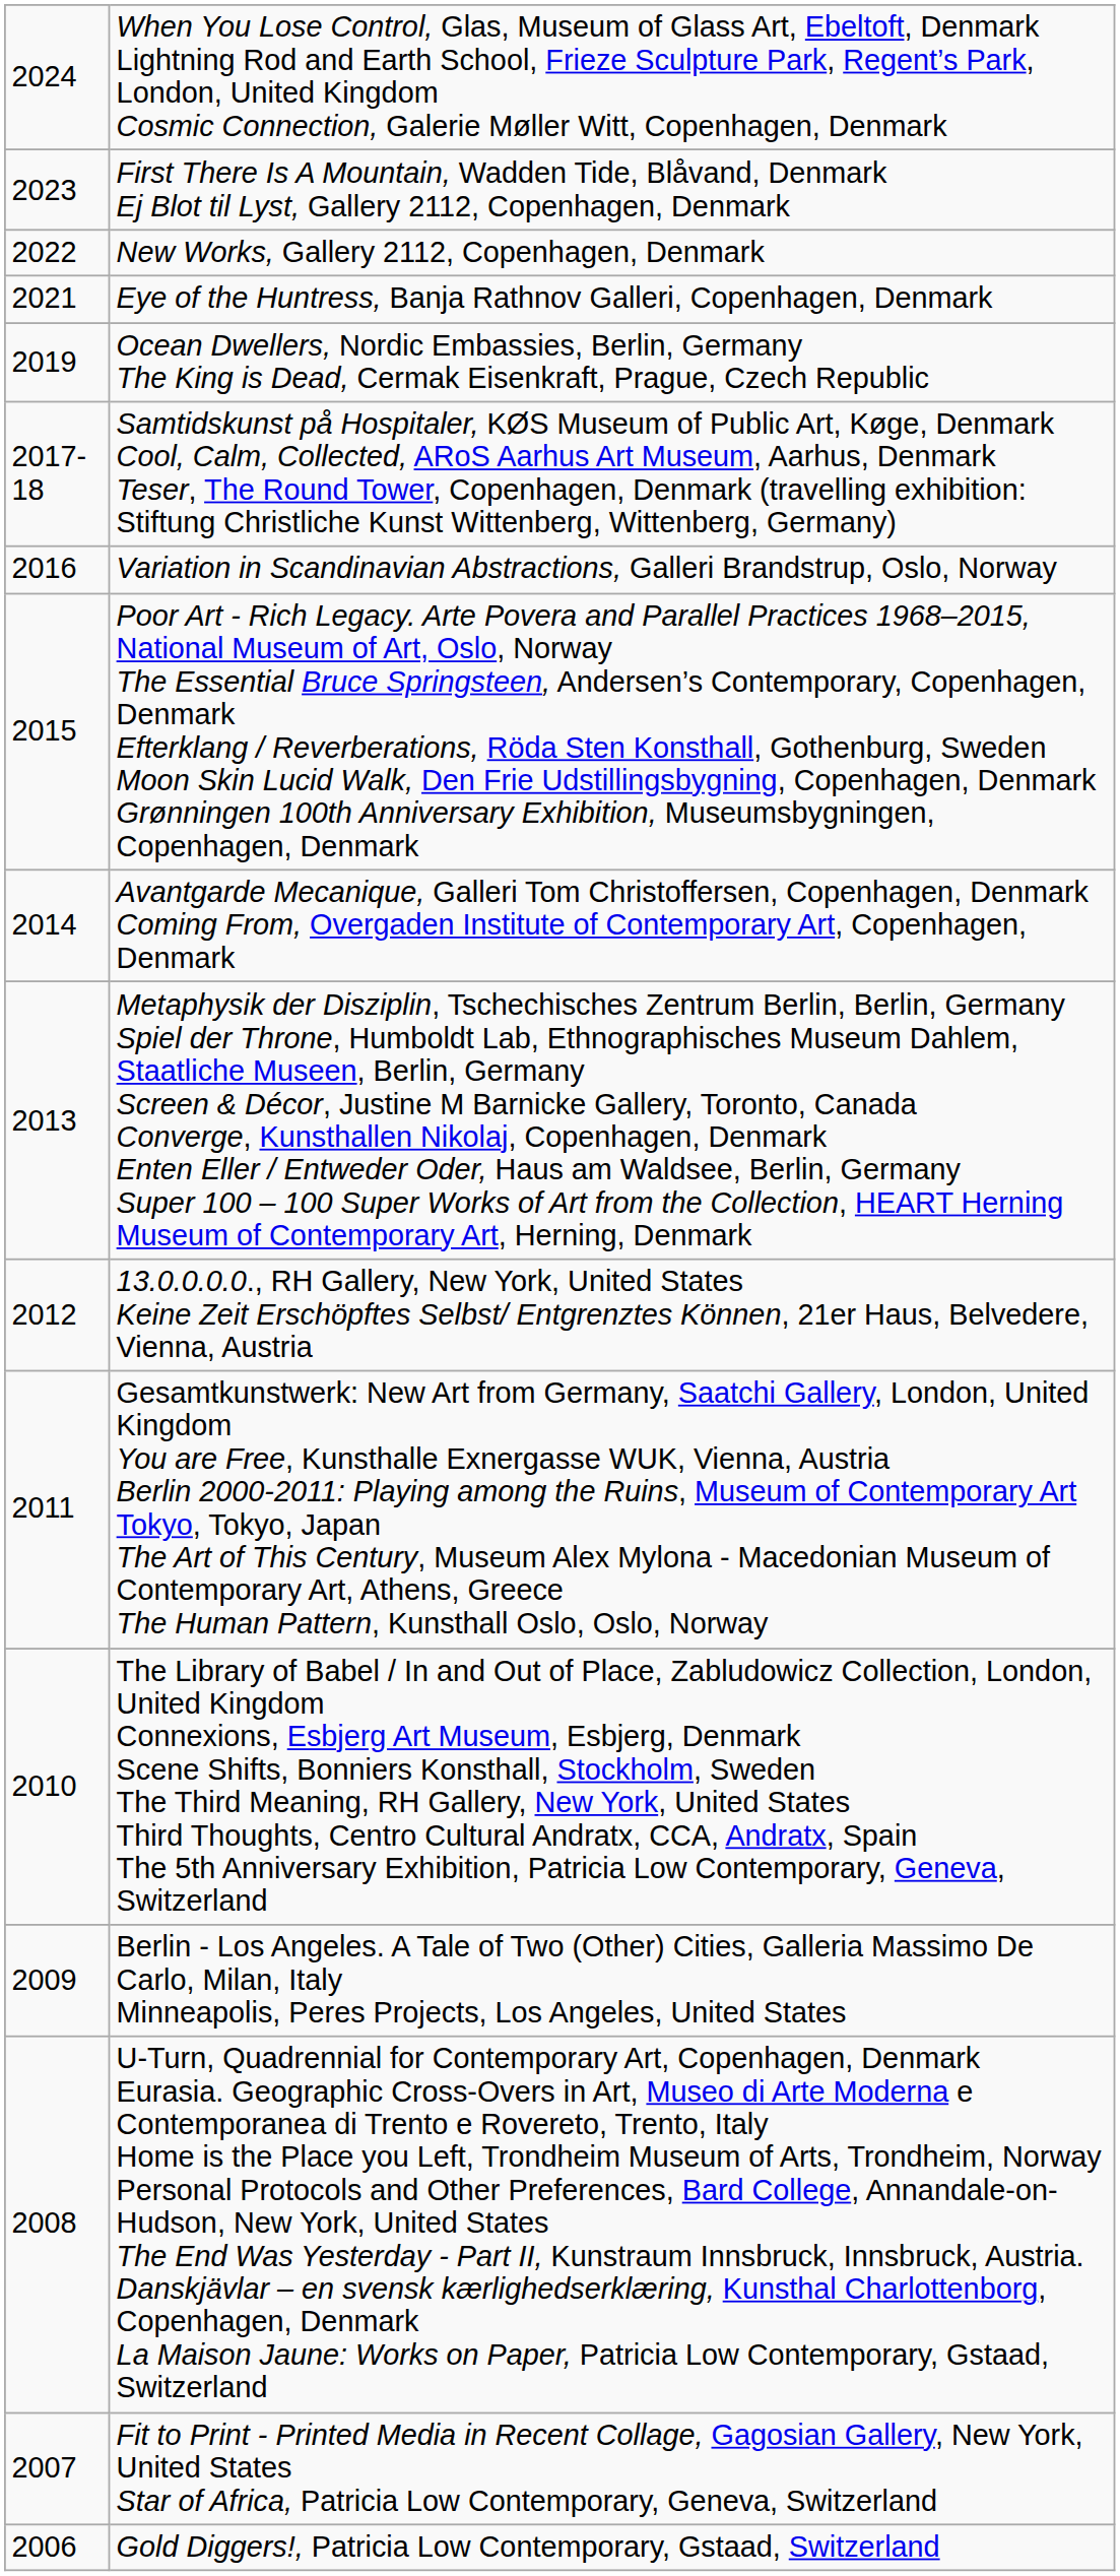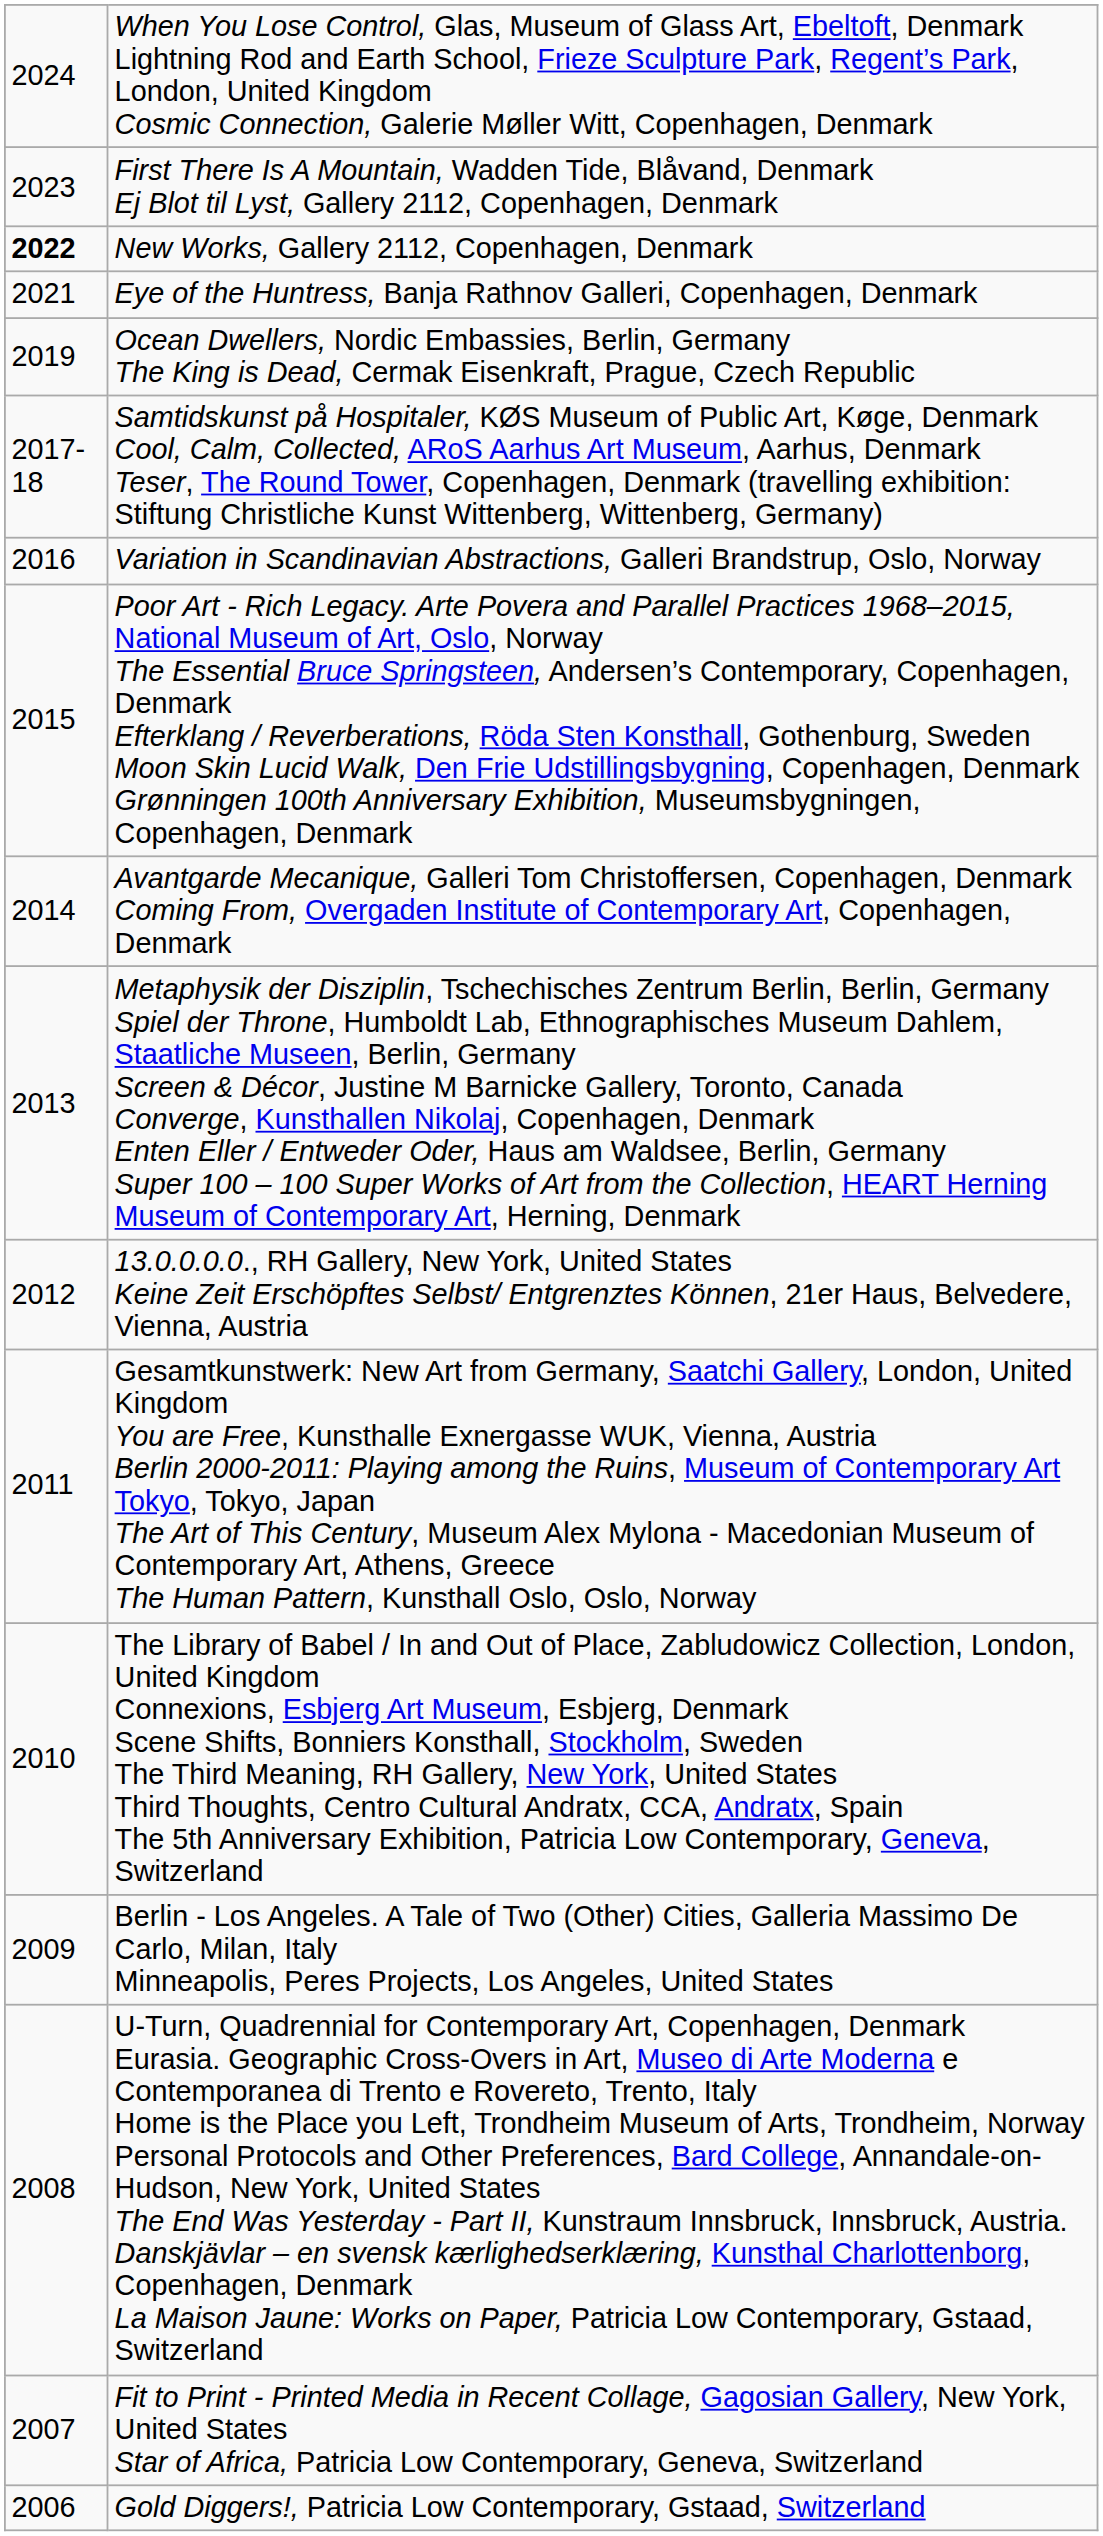New Works, Gallery 2112, Copenhagen, Denmark | column 1: normal -> bold
